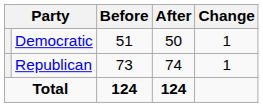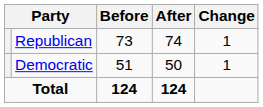rows swapped: Republican <-> Democratic
